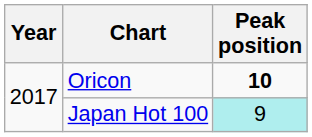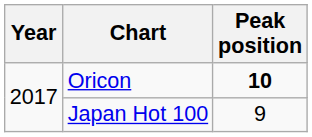Japan Hot 100 | Peak position: paleturquoise background -> no background
